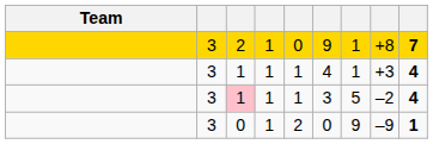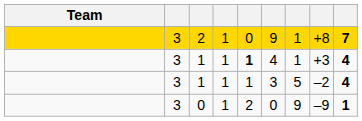row 3 | column 5: normal -> bold
row 4 | column 3: pink background -> no background
